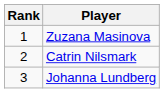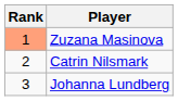Zuzana Masinova | Rank: no background -> lightsalmon background
